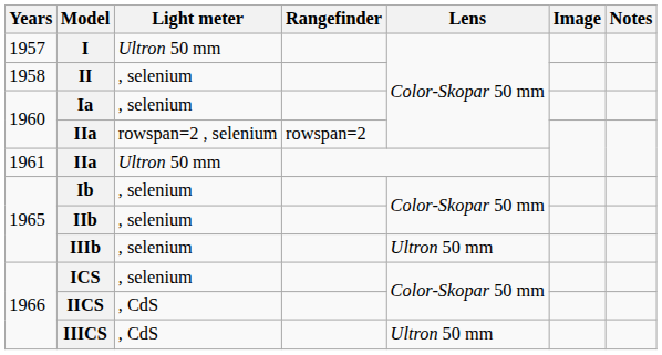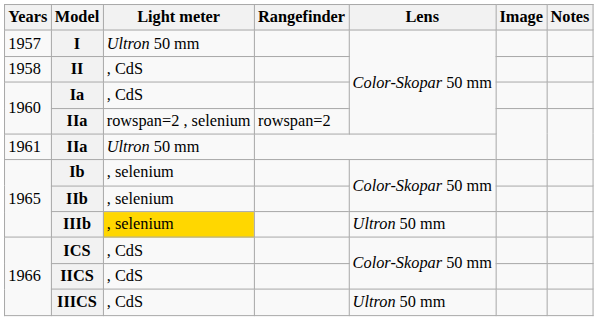II | Light meter: , selenium -> , CdS
Ia | Light meter: , selenium -> , CdS
IIIb | Light meter: no background -> gold background
ICS | Light meter: , selenium -> , CdS
